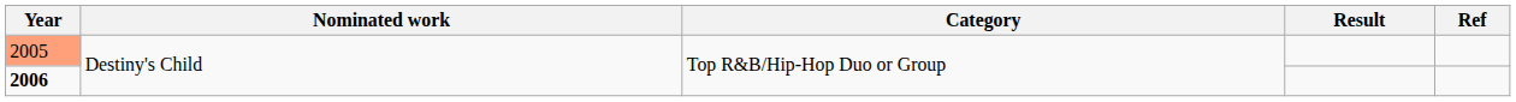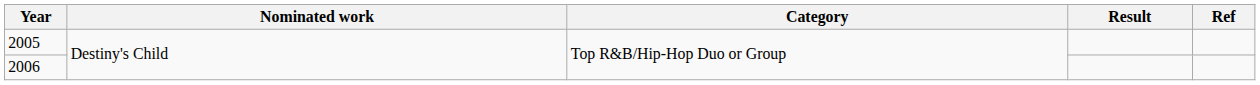2005 | Year: lightsalmon background -> no background
2006 | Year: bold -> normal
